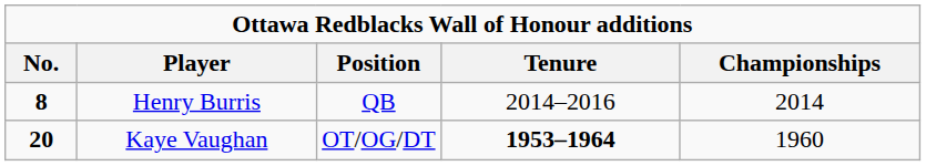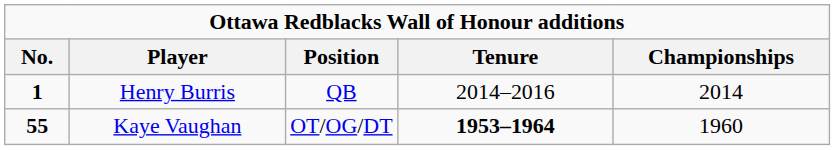Henry Burris | No.: 8 -> 1
Kaye Vaughan | No.: 20 -> 55
